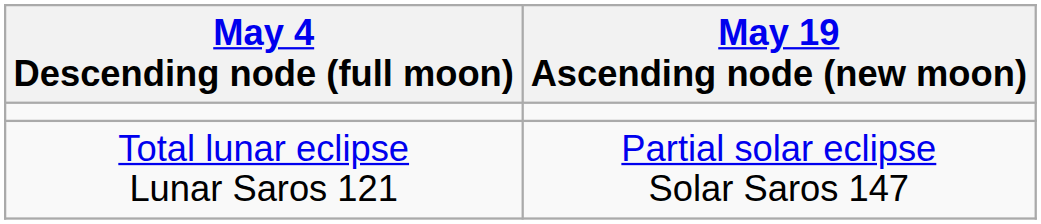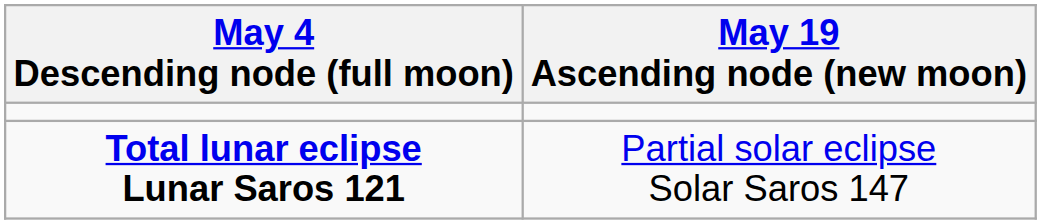row 3 | May 4 Descending node (full moon): normal -> bold
